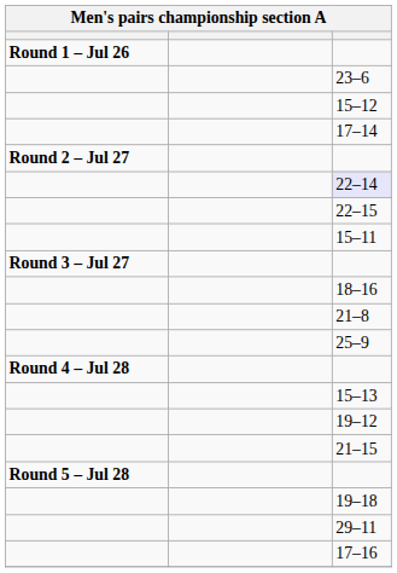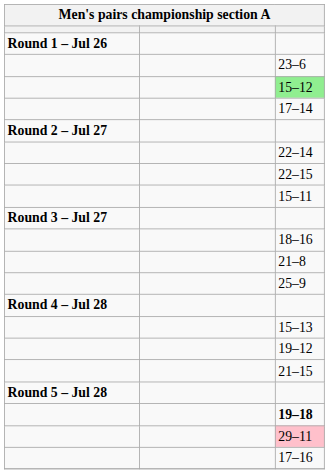15–12 | column 3: no background -> lightgreen background
22–14 | column 3: lavender background -> no background
19–18 | column 3: normal -> bold
29–11 | column 3: no background -> pink background
